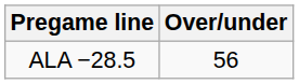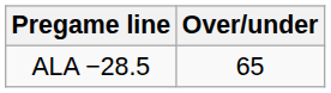ALA −28.5 | Over/under: 56 -> 65
